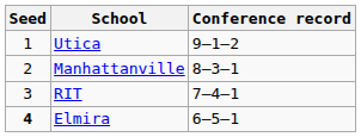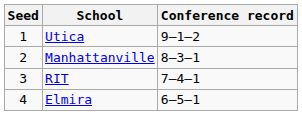Elmira | Seed: bold -> normal
